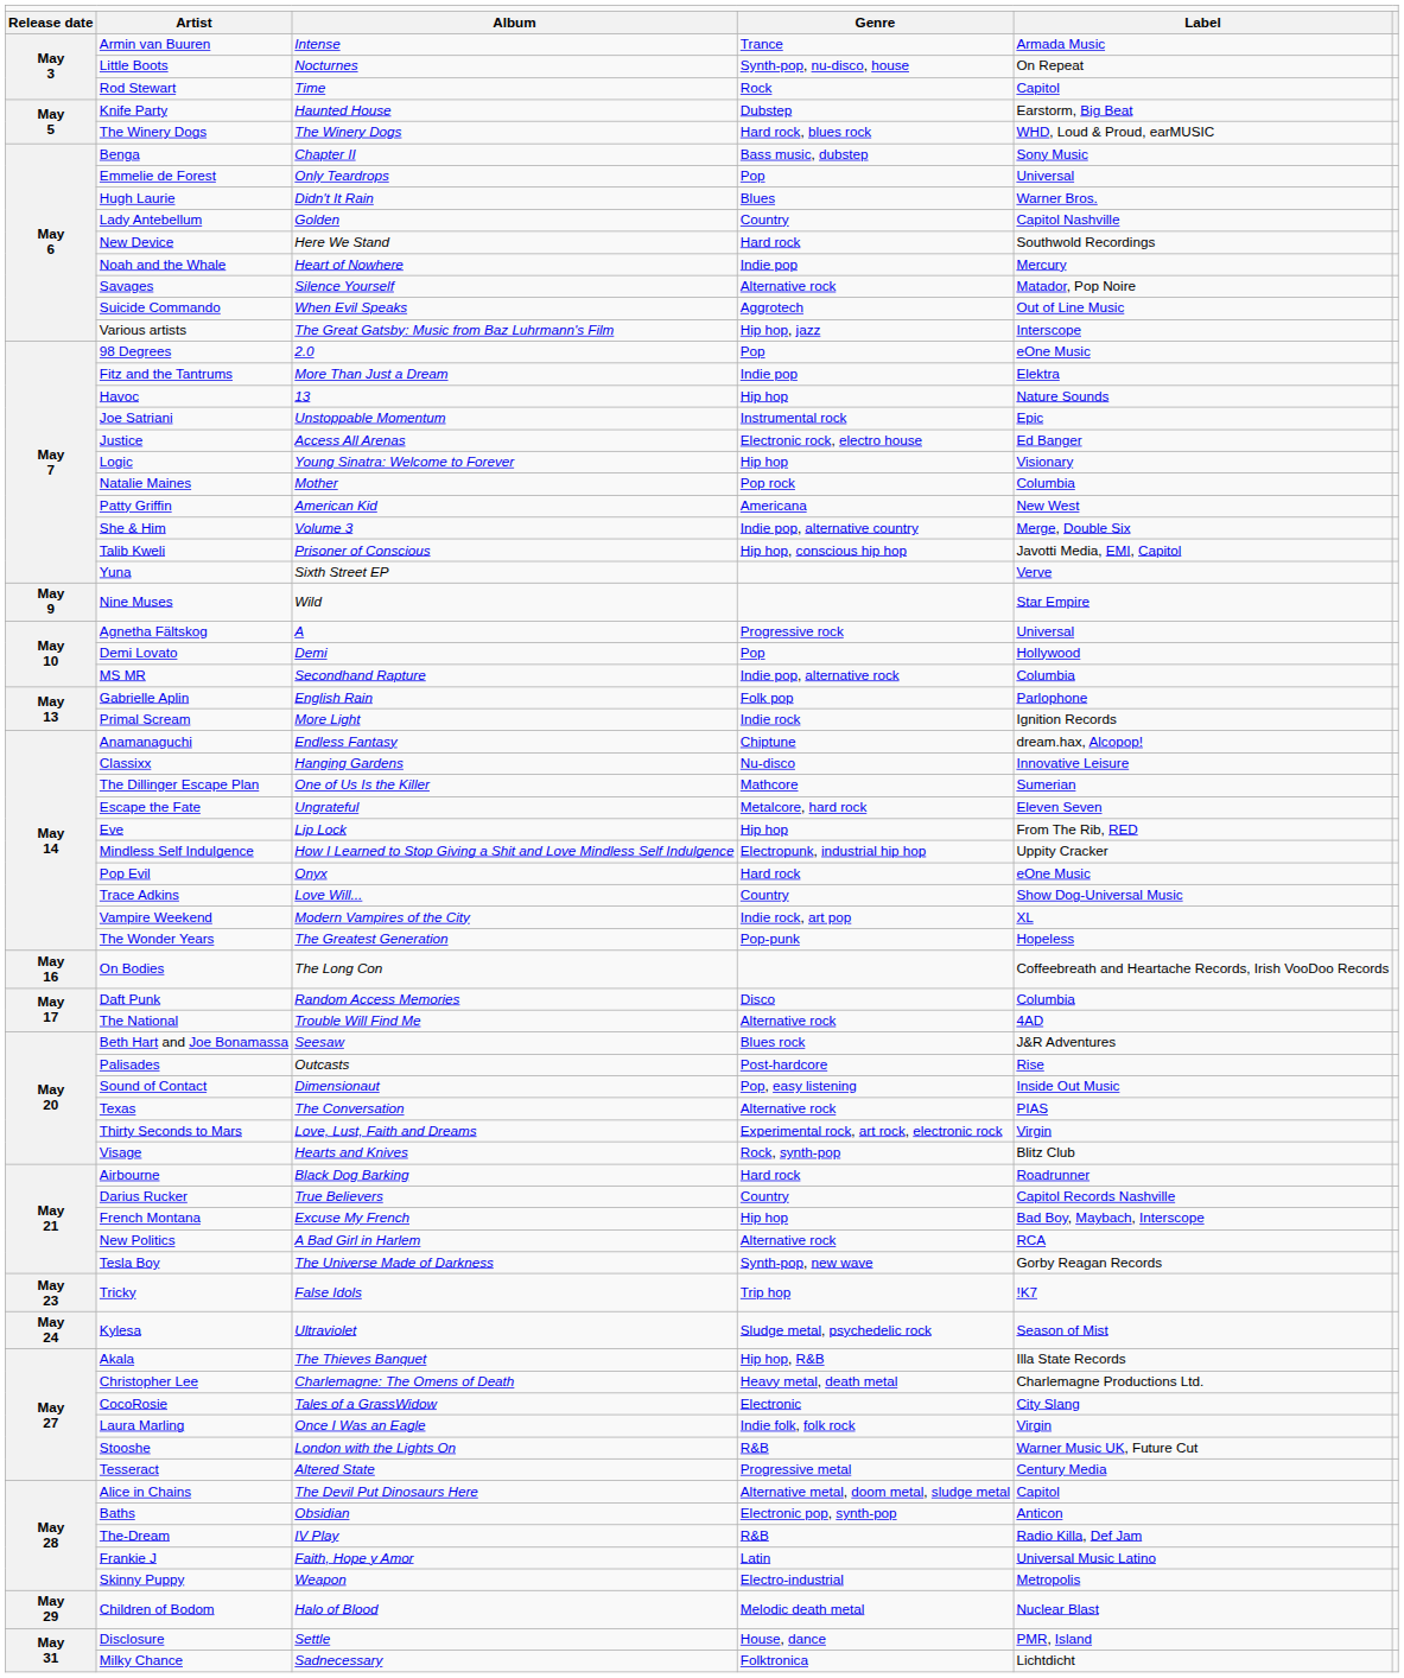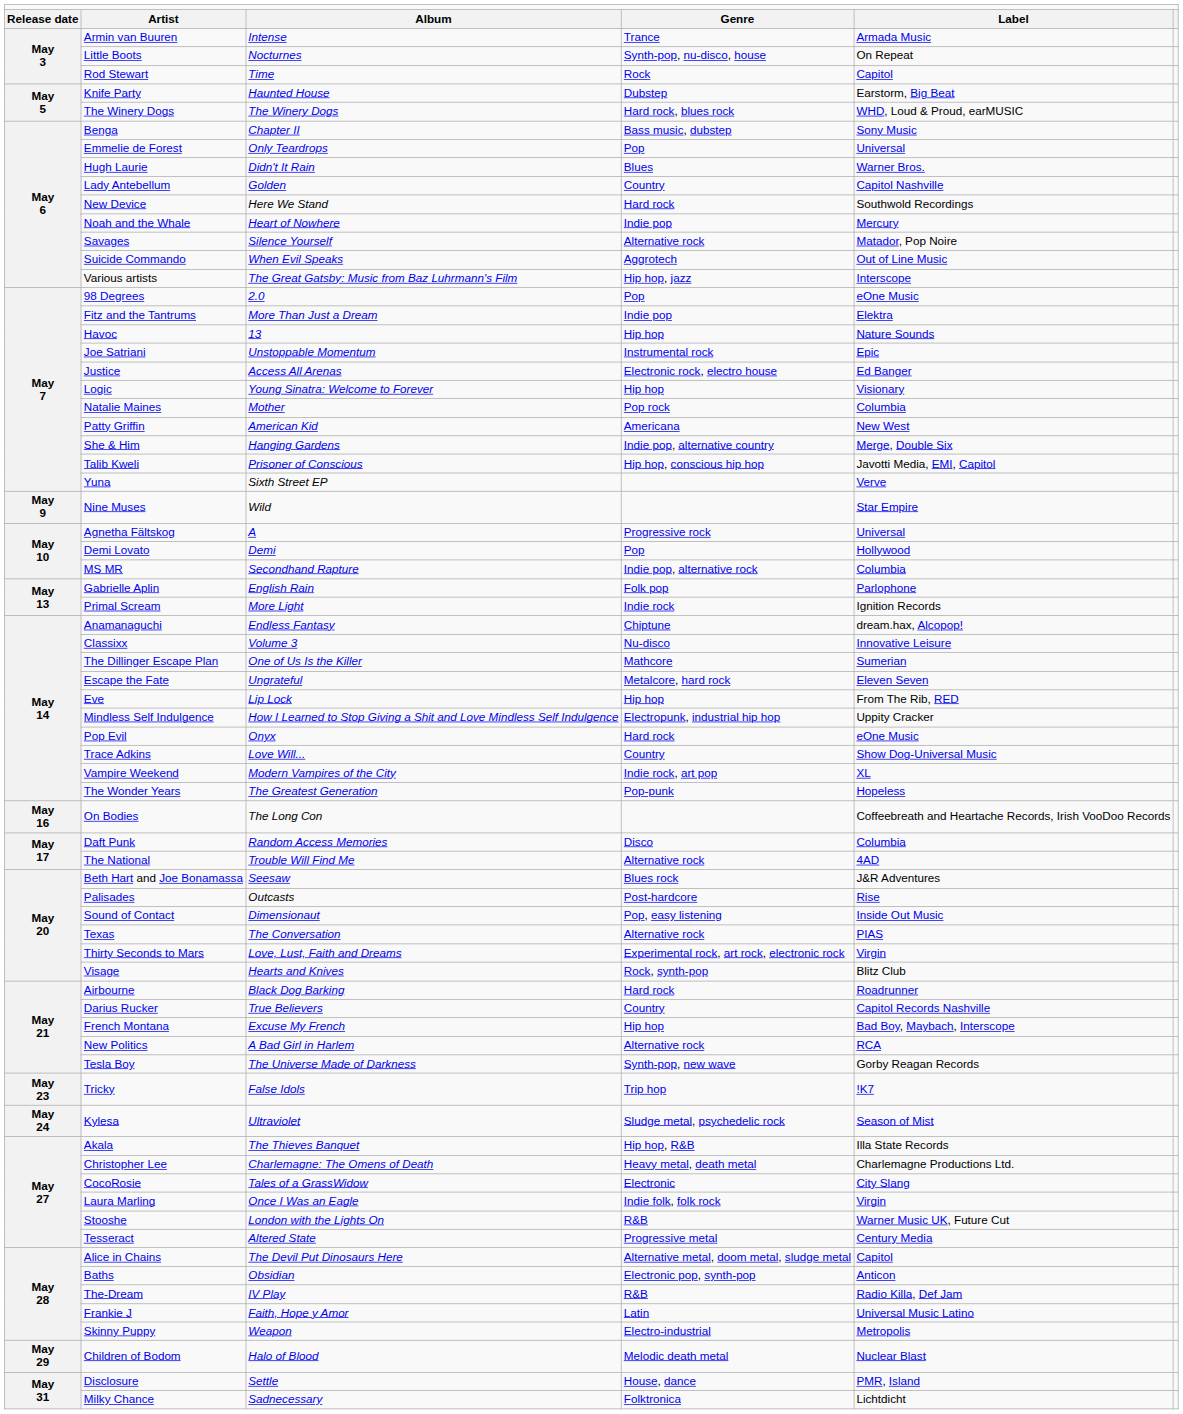She & Him | column 3: Volume 3 -> Hanging Gardens
Classixx | column 3: Hanging Gardens -> Volume 3
